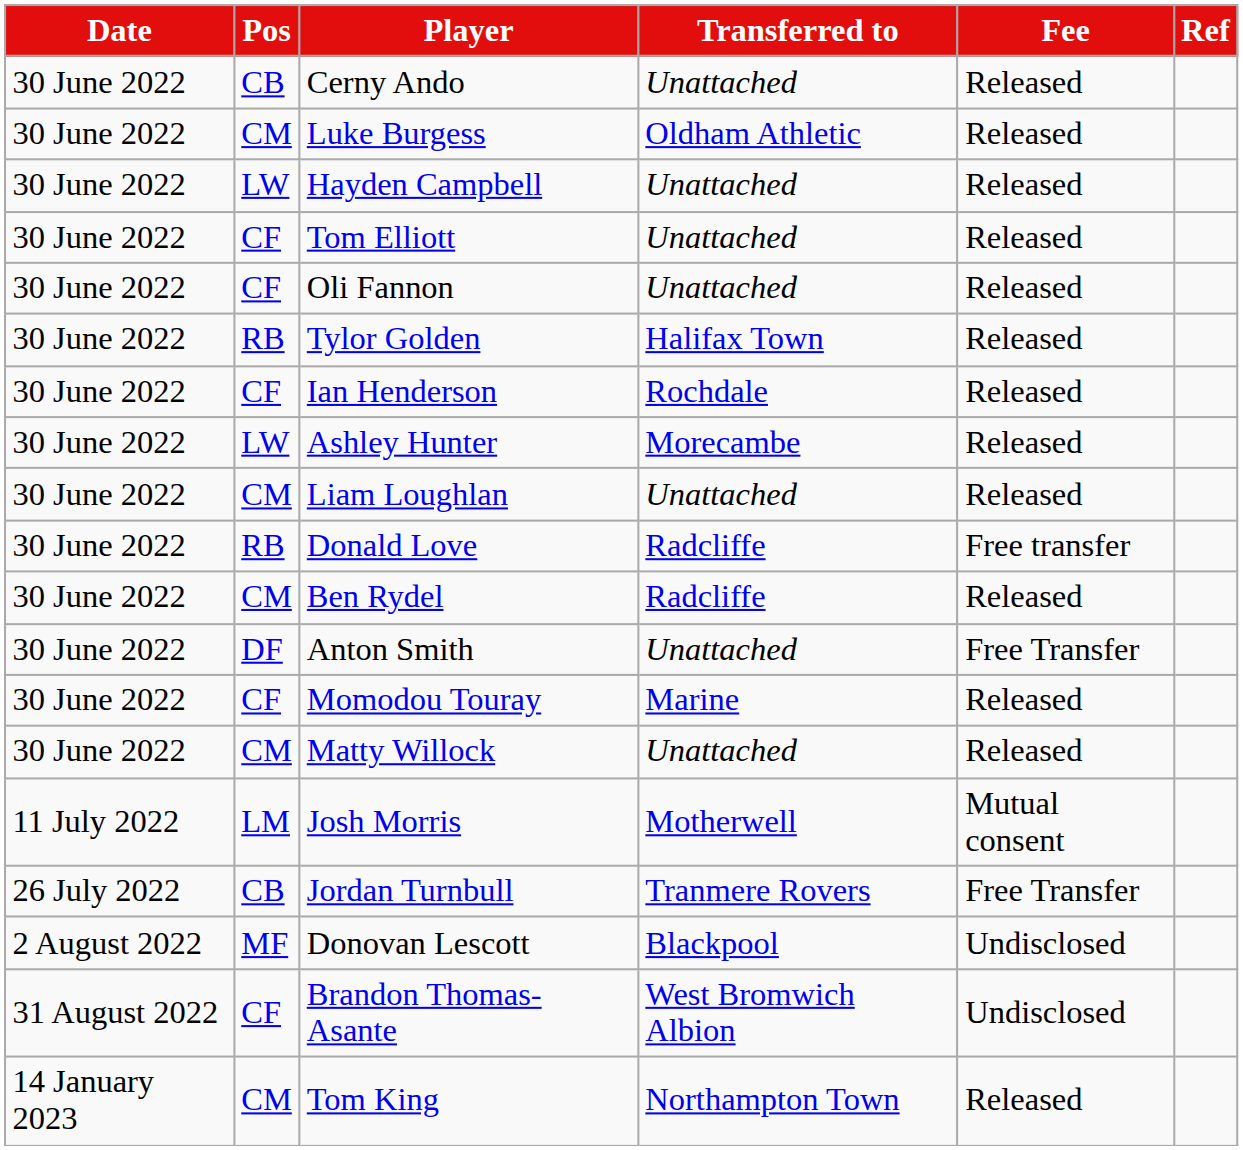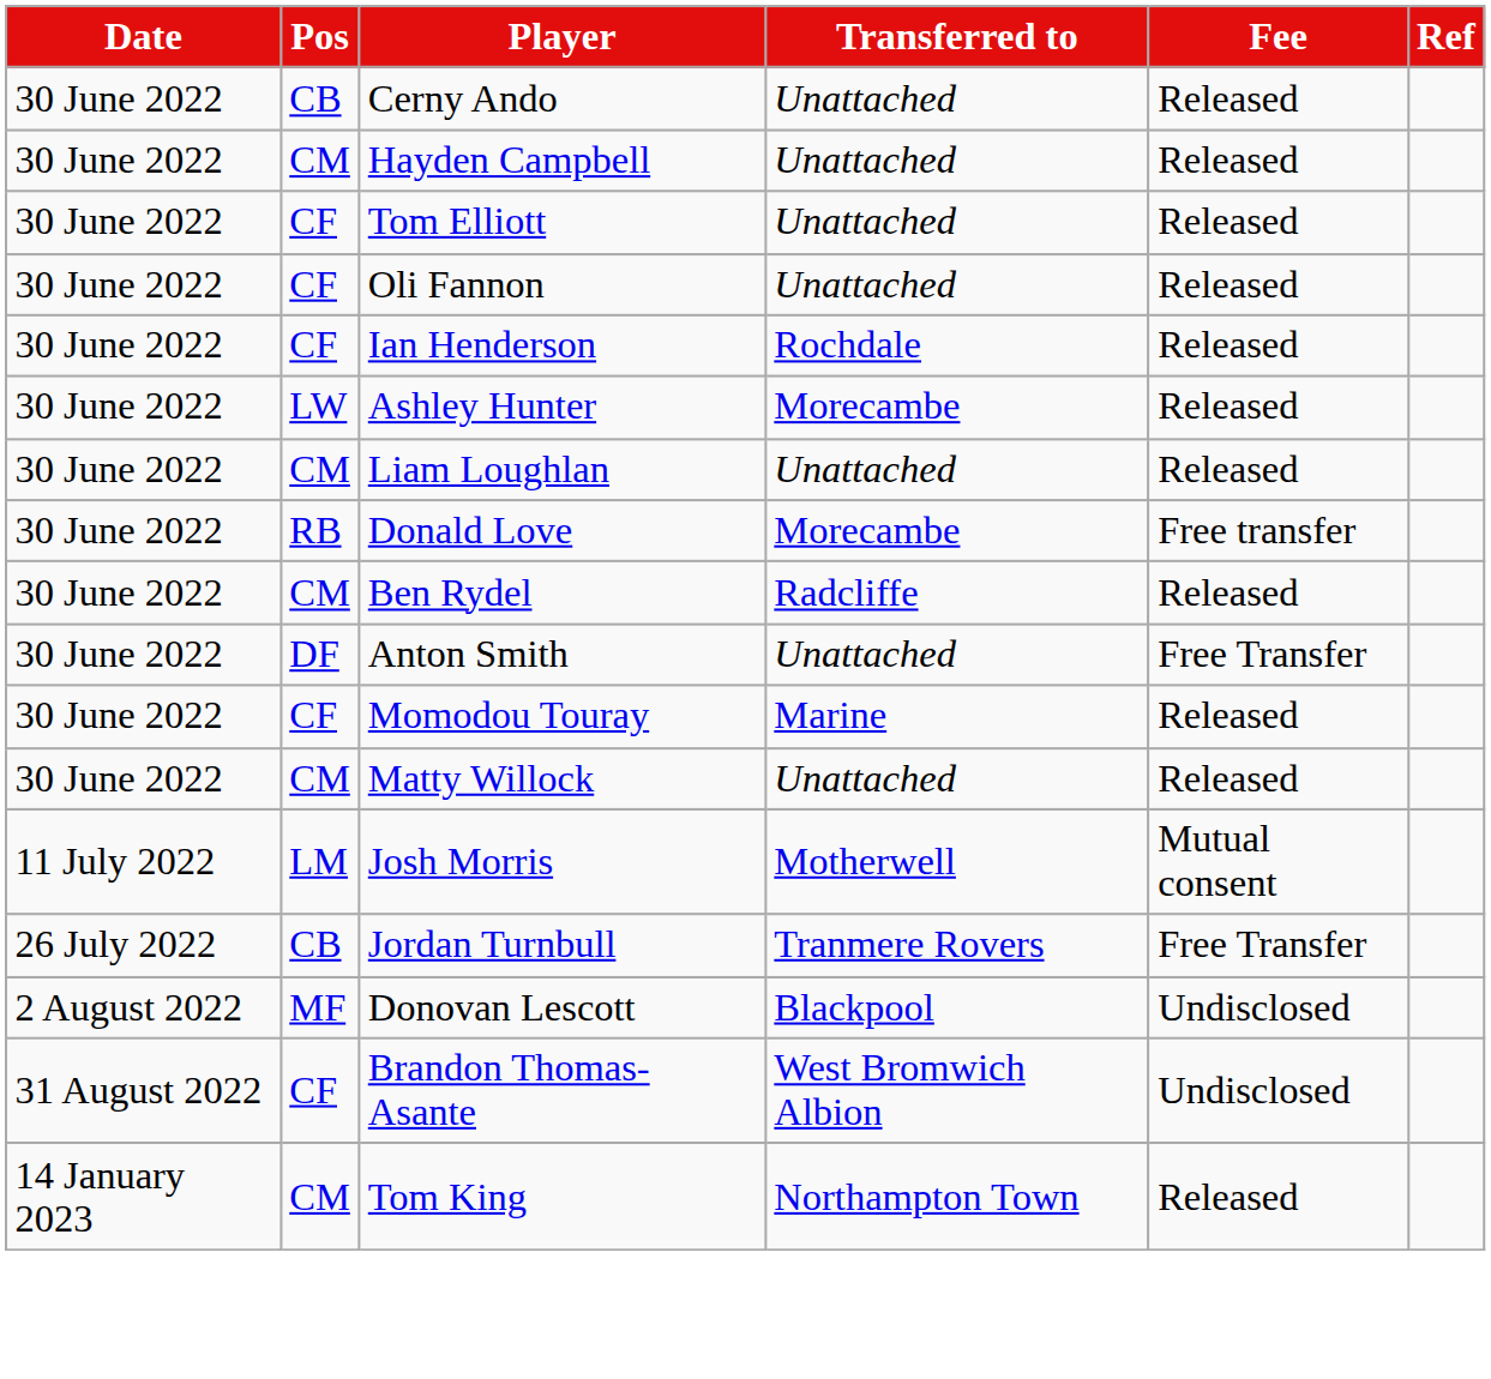- row: 30 June 2022 | CM | Luke Burgess | Oldham Athletic | Released
Hayden Campbell | Pos: LW -> CM
- row: 30 June 2022 | RB | Tylor Golden | Halifax Town | Released
Donald Love | Transferred to: Radcliffe -> Morecambe
